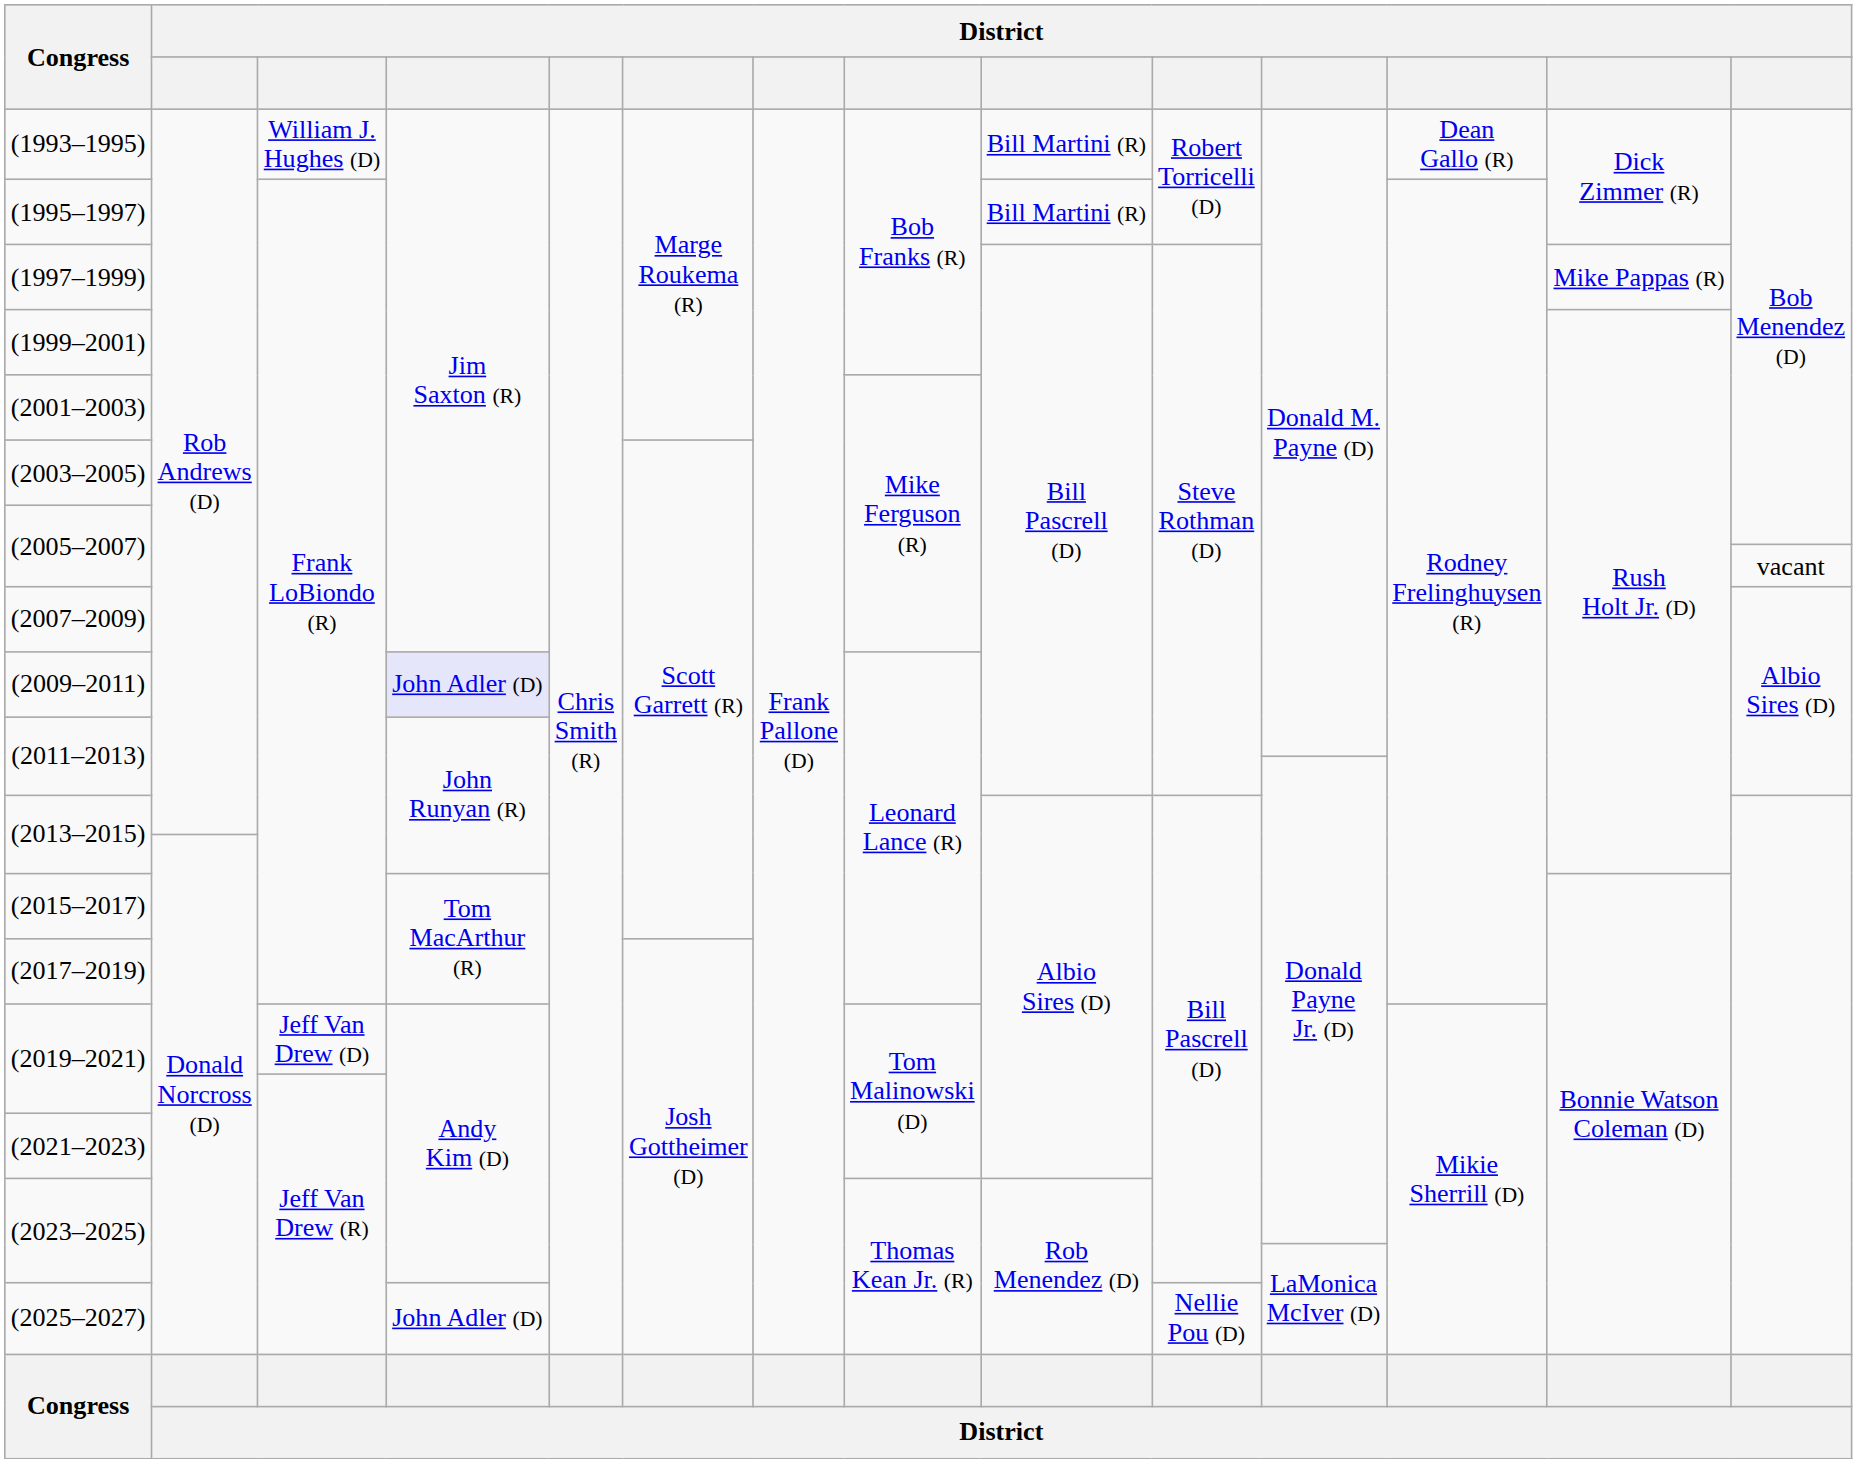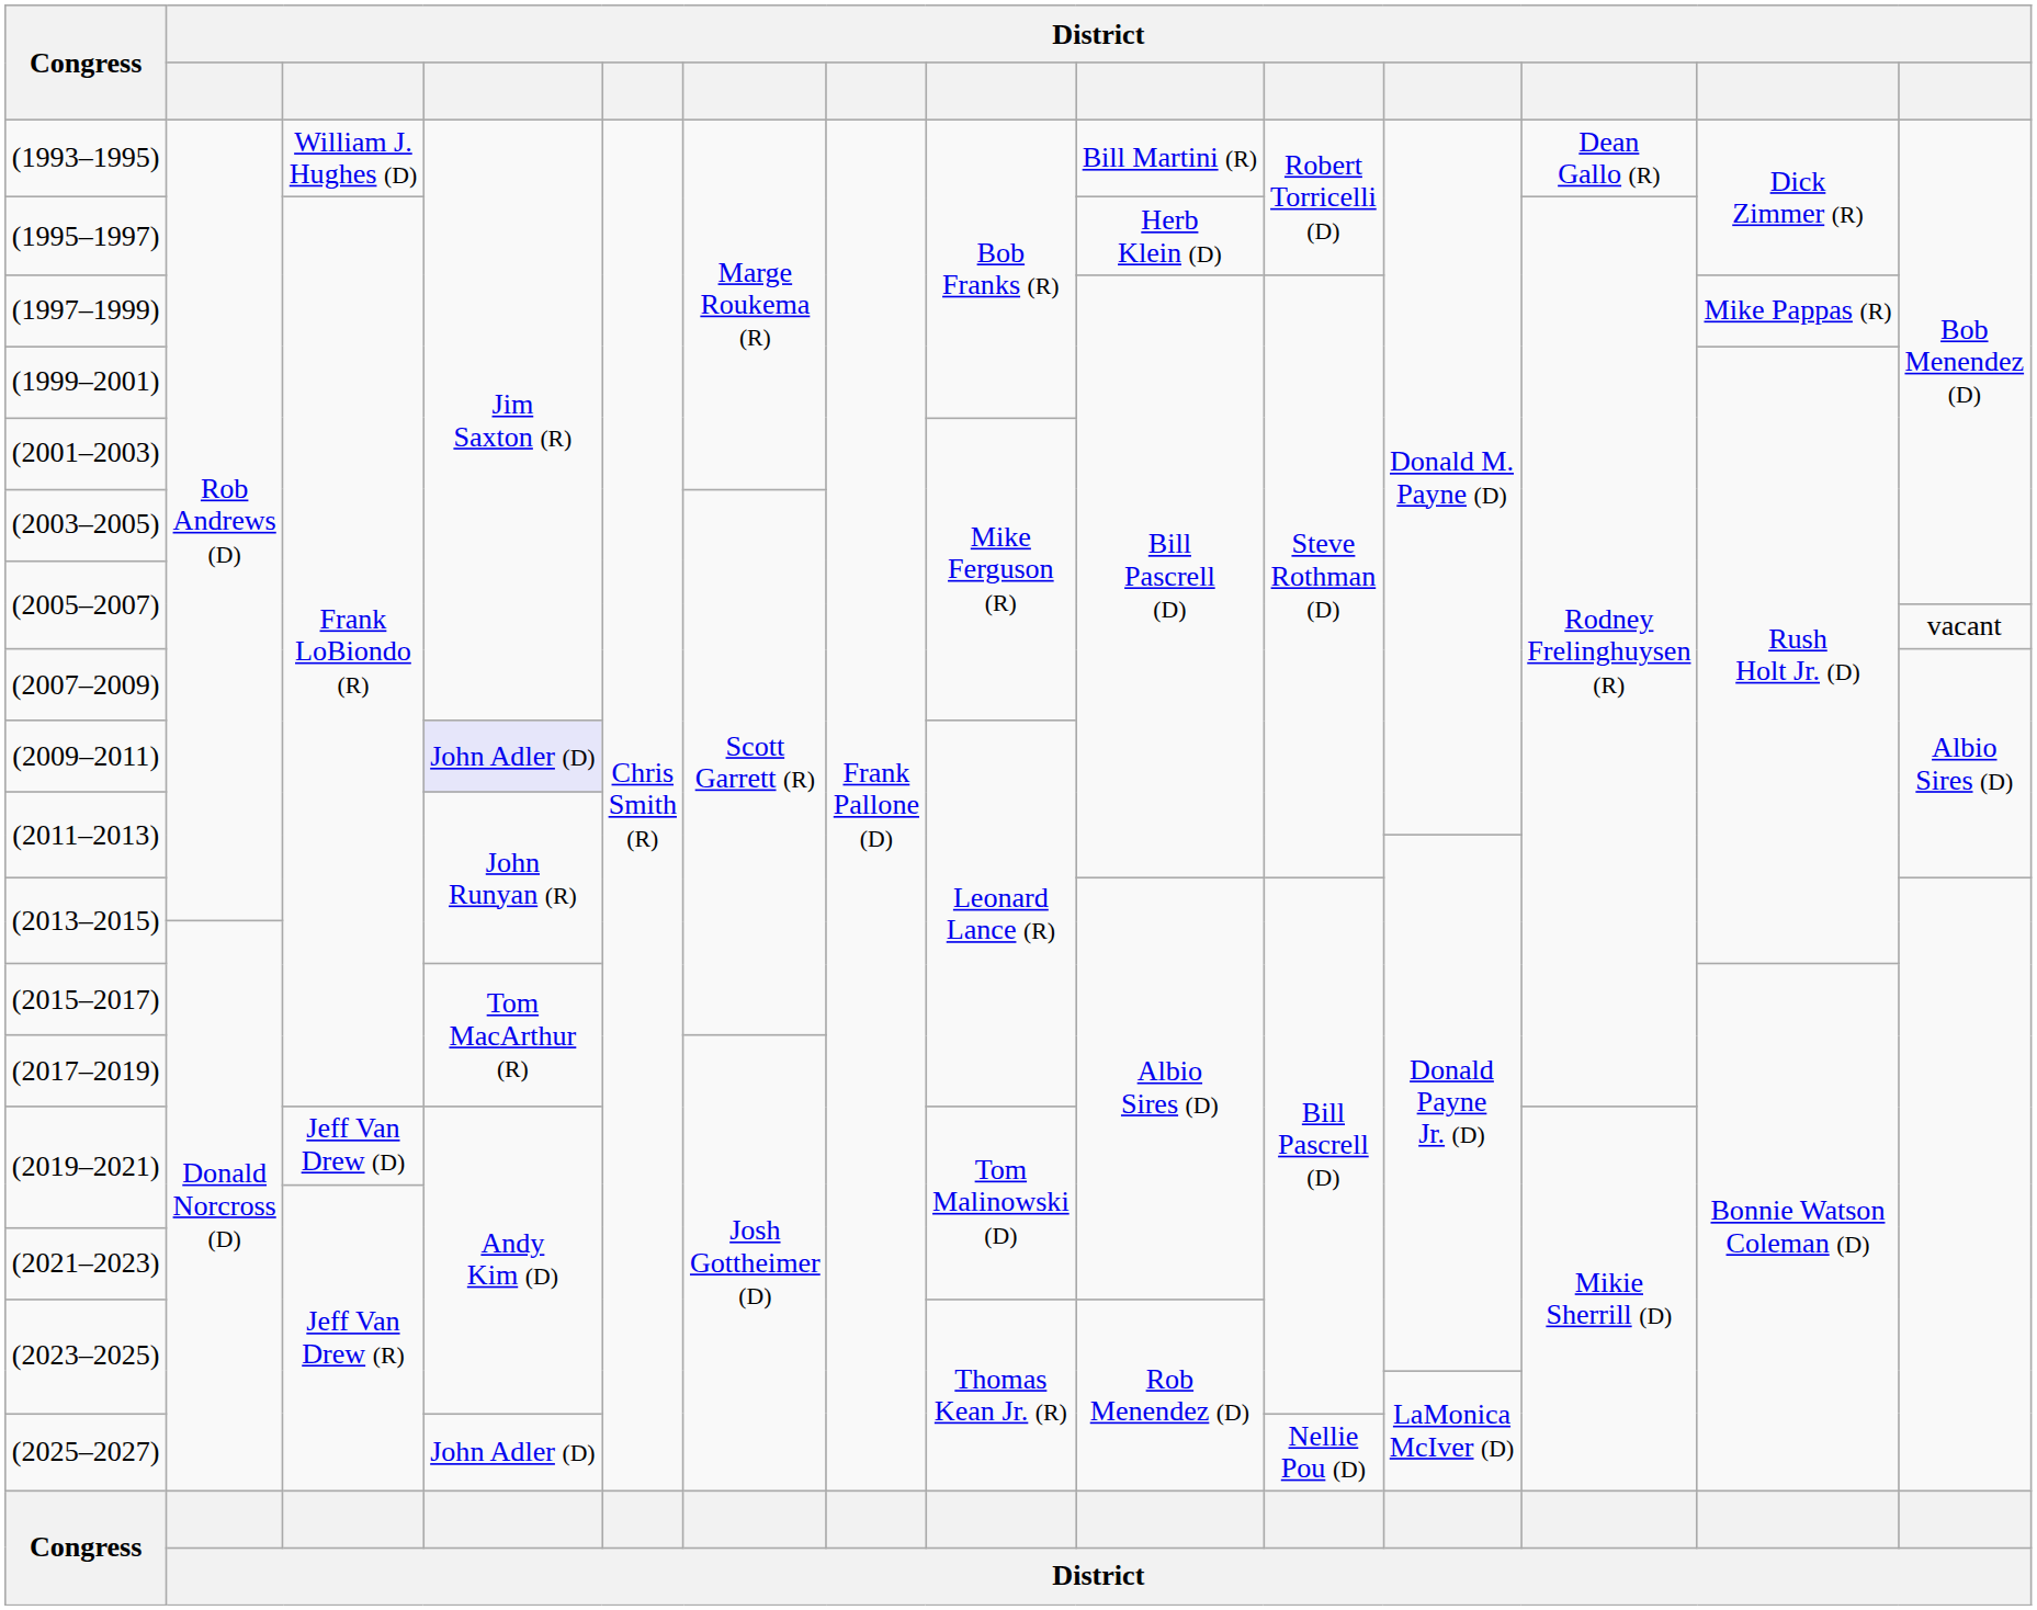(1995–1997) | column 9: Bill Martini (R) -> Herb Klein (D)
